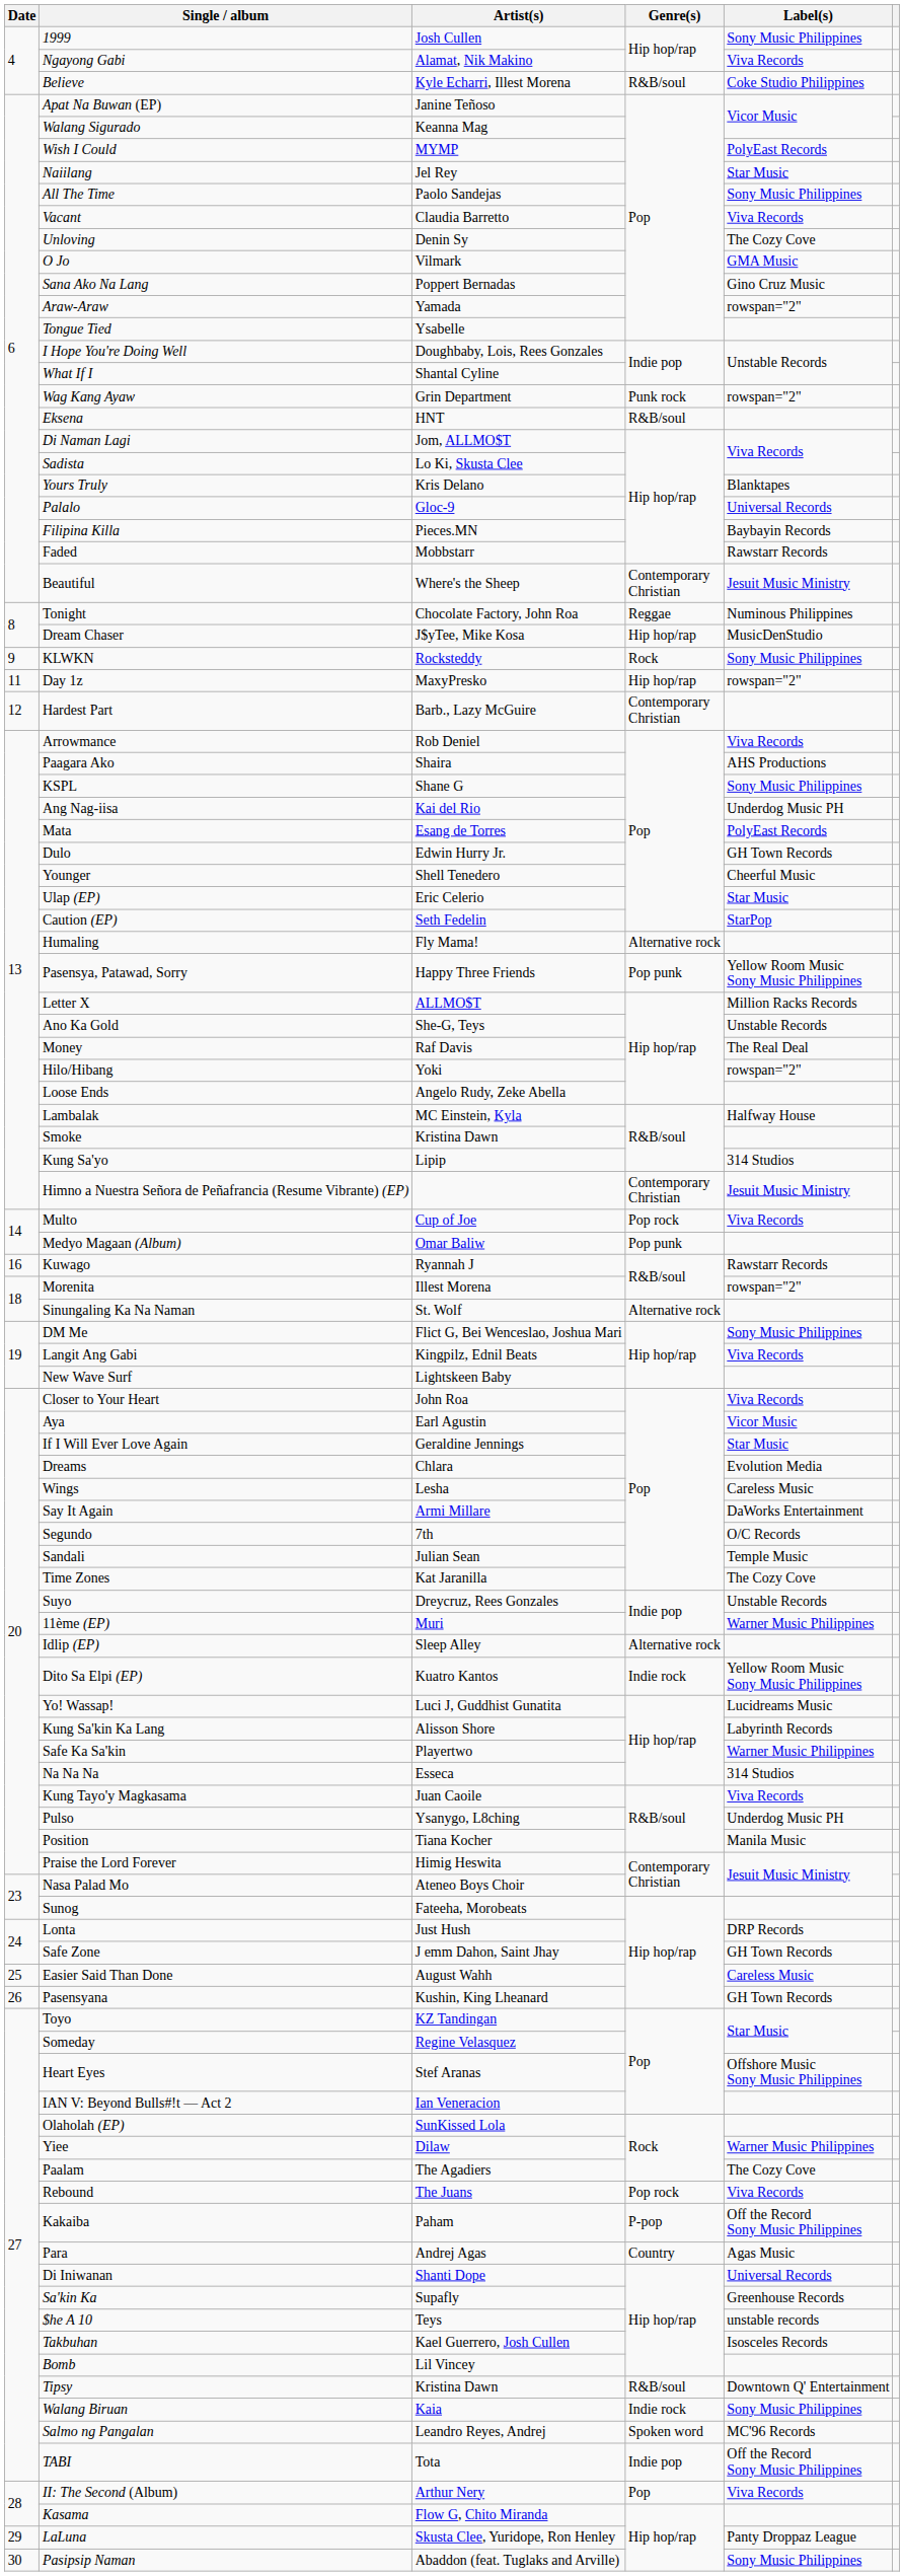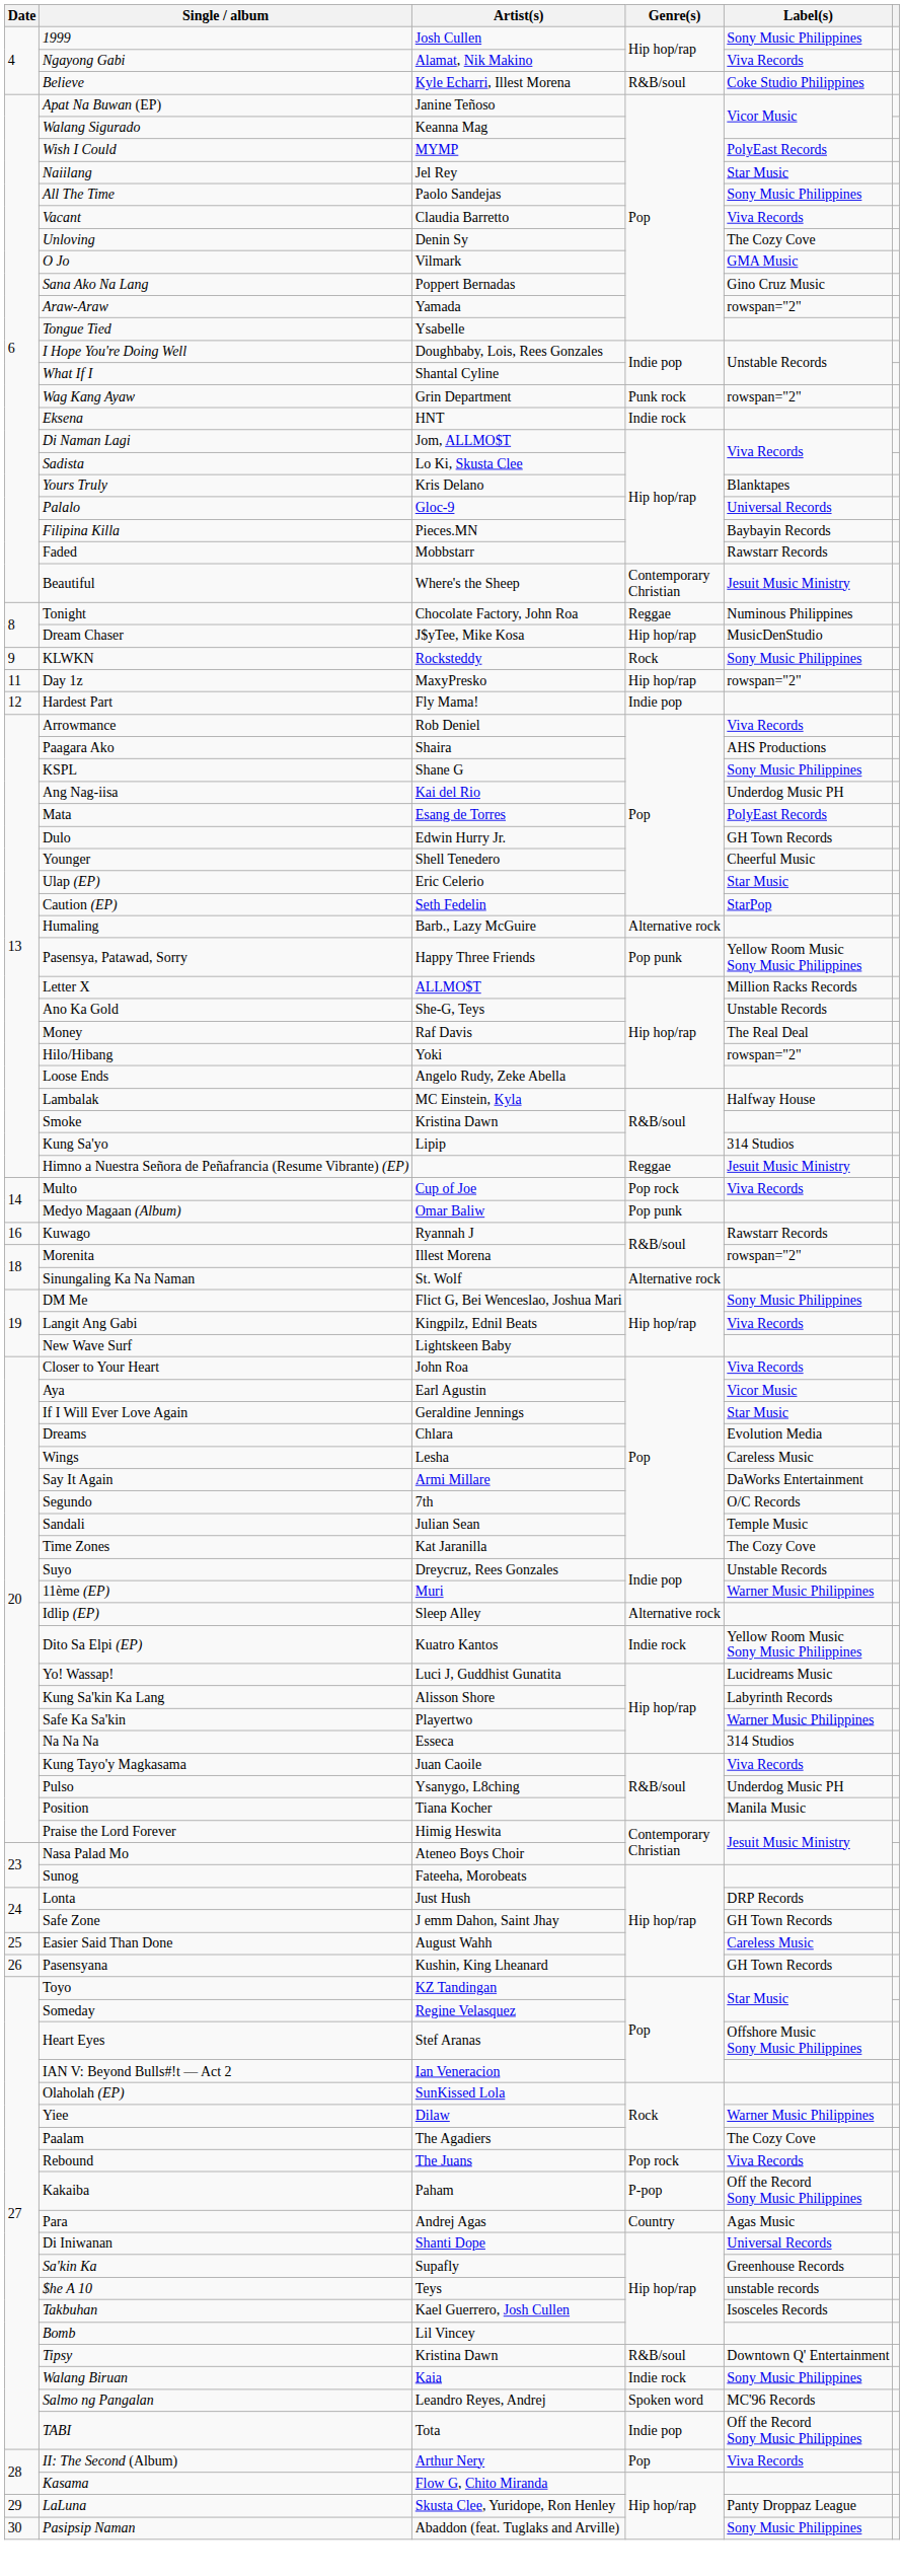Eksena | Genre(s): R&B/soul -> Indie rock
Hardest Part | Artist(s): Barb., Lazy McGuire -> Fly Mama!
Hardest Part | Genre(s): Contemporary Christian -> Indie pop
Humaling | Artist(s): Fly Mama! -> Barb., Lazy McGuire
Himno a Nuestra Señora de Peñafrancia (Resume Vibrante) (EP) | Genre(s): Contemporary Christian -> Reggae
